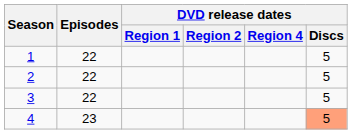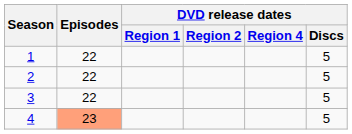4 | Episodes: no background -> lightsalmon background
4 | DVD release dates / Discs: lightsalmon background -> no background
